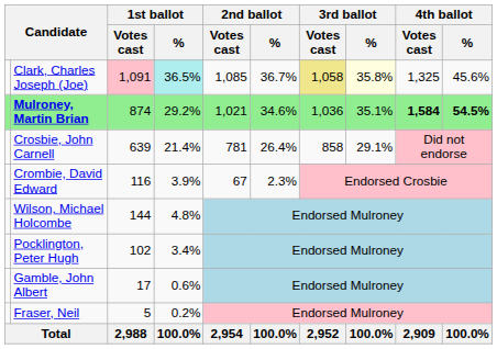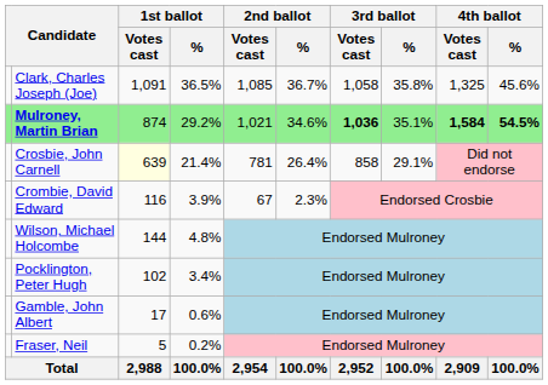Clark, Charles Joseph (Joe) | 1st ballot / Votes cast: pink background -> no background
Clark, Charles Joseph (Joe) | 1st ballot / %: paleturquoise background -> no background
Clark, Charles Joseph (Joe) | 3rd ballot / Votes cast: khaki background -> no background
Clark, Charles Joseph (Joe) | 3rd ballot / %: lightyellow background -> no background
Mulroney, Martin Brian | 3rd ballot / Votes cast: normal -> bold
Crosbie, John Carnell | 1st ballot / Votes cast: no background -> lightyellow background
